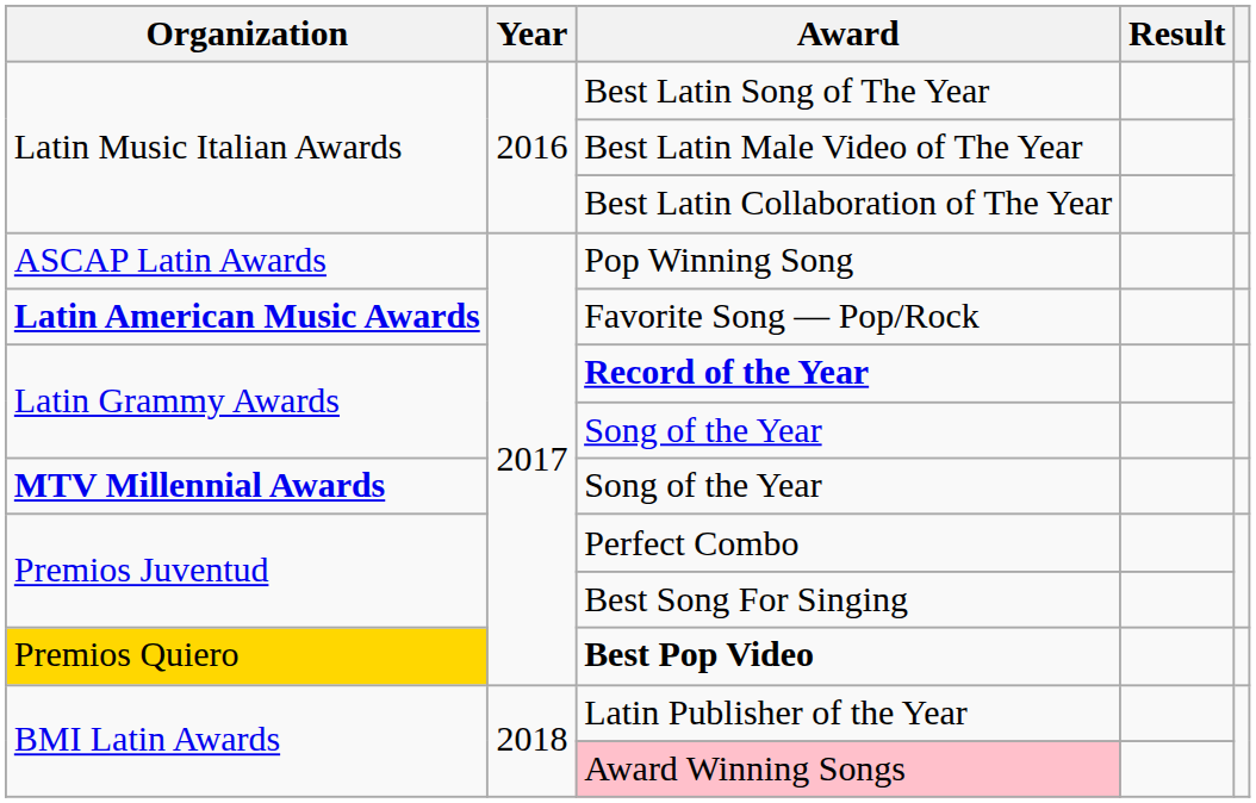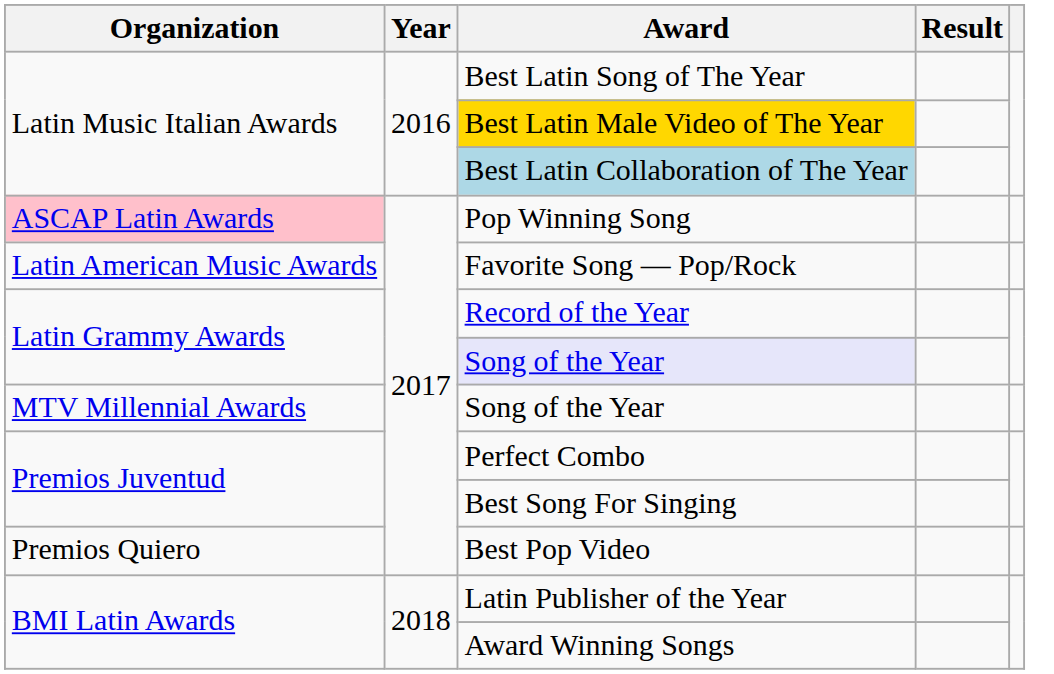Best Latin Male Video of The Year | Award: no background -> gold background
Best Latin Collaboration of The Year | Award: no background -> lightblue background
Pop Winning Song | Organization: no background -> pink background
Favorite Song — Pop/Rock | Organization: bold -> normal
Record of the Year | Award: bold -> normal
Latin Grammy Awards / Song of the Year | Award: no background -> lavender background
MTV Millennial Awards / Song of the Year | Organization: bold -> normal
Best Pop Video | Organization: gold background -> no background
Best Pop Video | Award: bold -> normal
Award Winning Songs | Award: pink background -> no background
